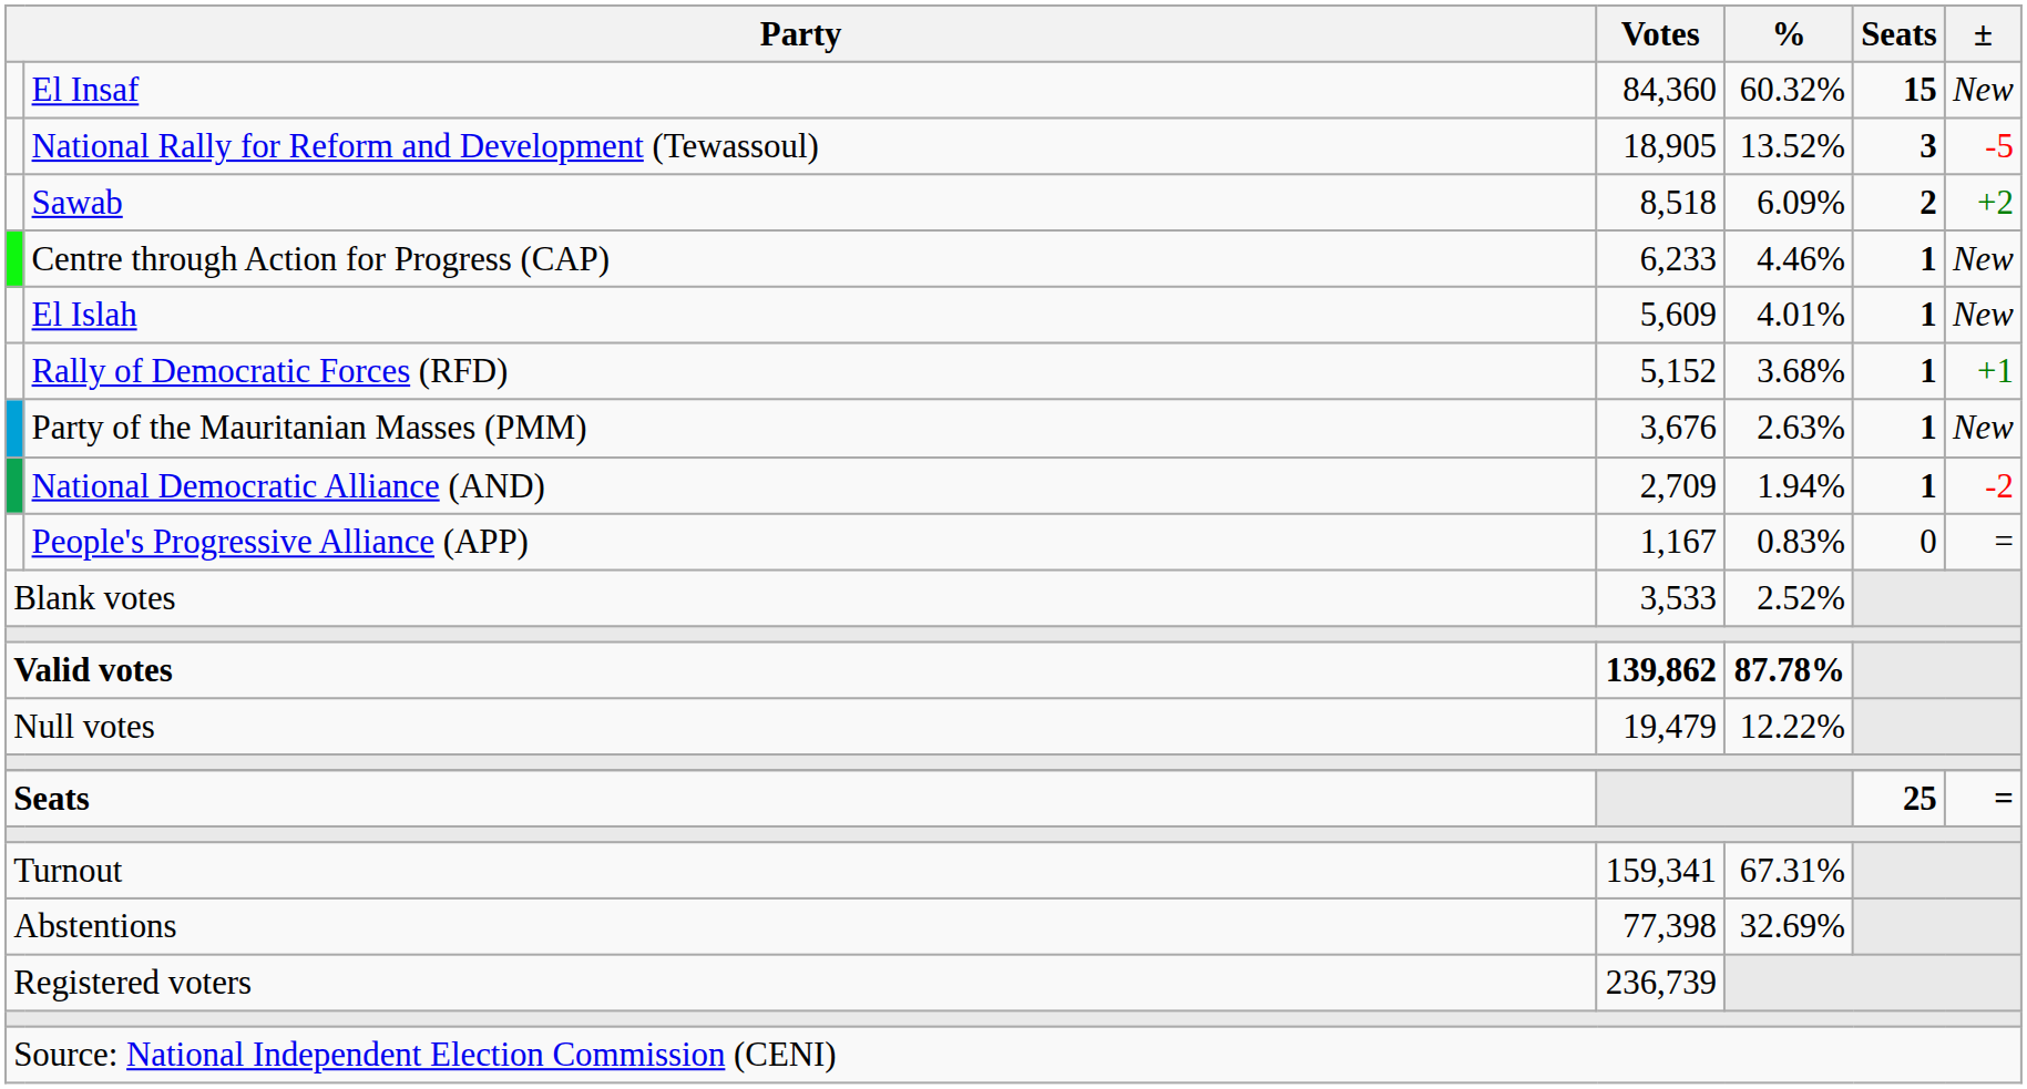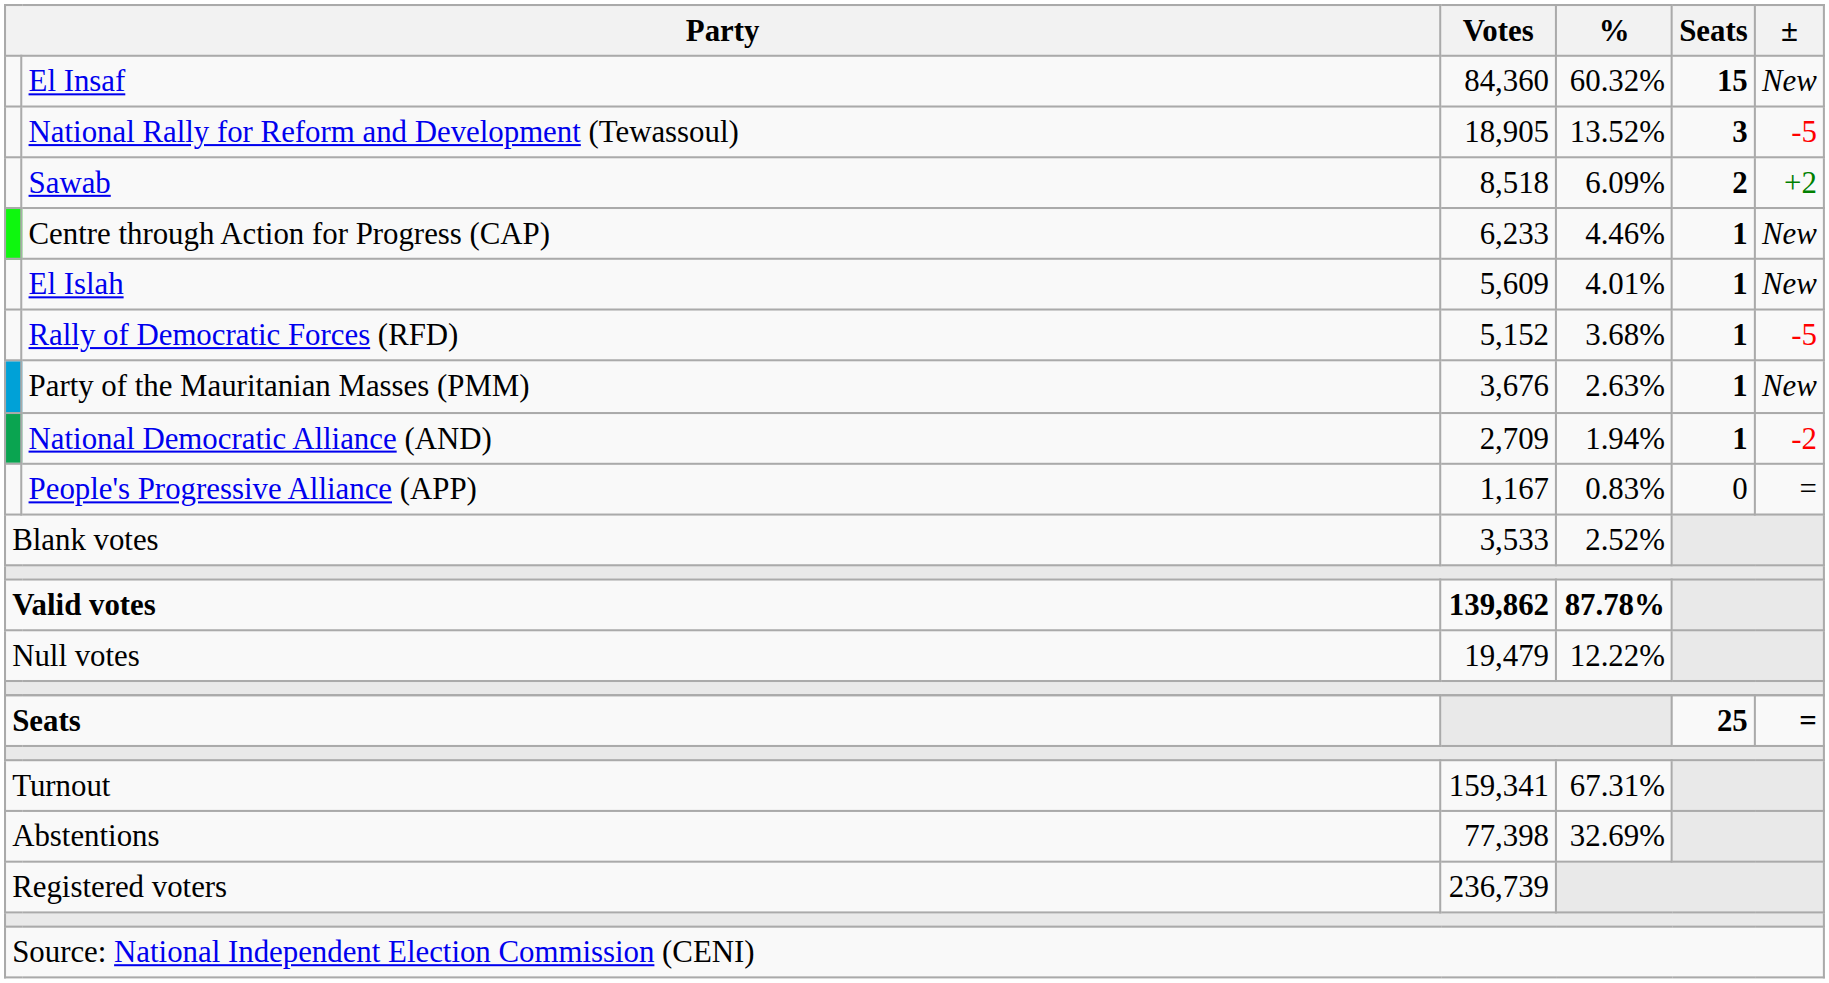Rally of Democratic Forces (RFD) | ±: +1 -> -5
